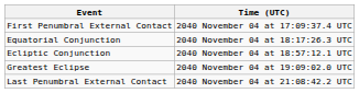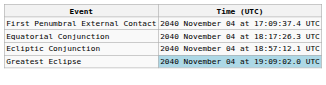Greatest Eclipse | Time (UTC): no background -> lightblue background
- row: Last Penumbral External Contact | 2040 November 04 at 21:08:42.2 UTC
